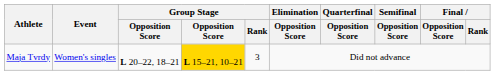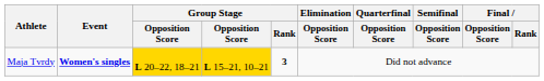Maja Tvrdy | Event: normal -> bold
Maja Tvrdy | column 3: no background -> gold background
Maja Tvrdy | Group Stage / Rank: normal -> bold
